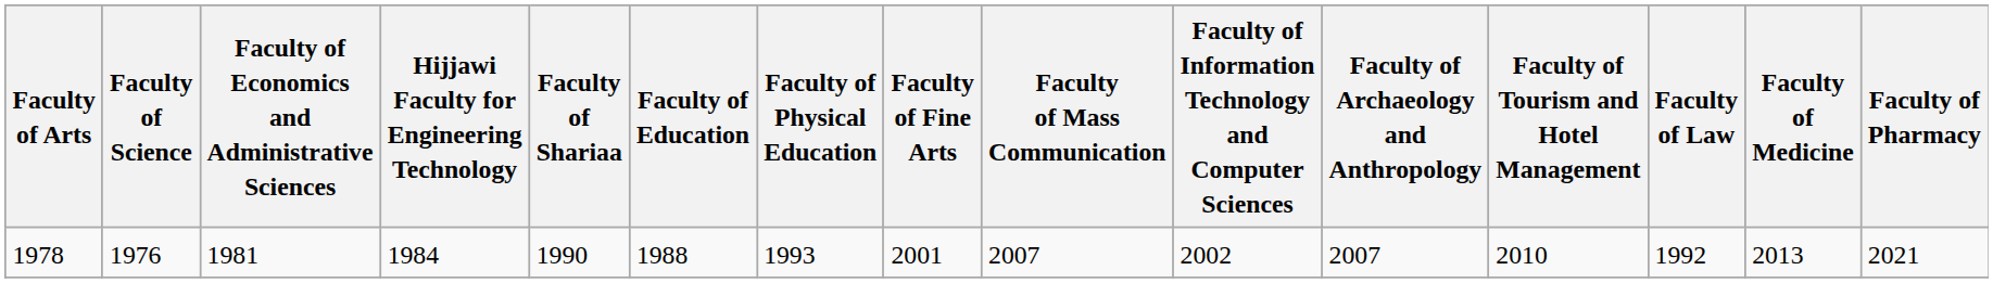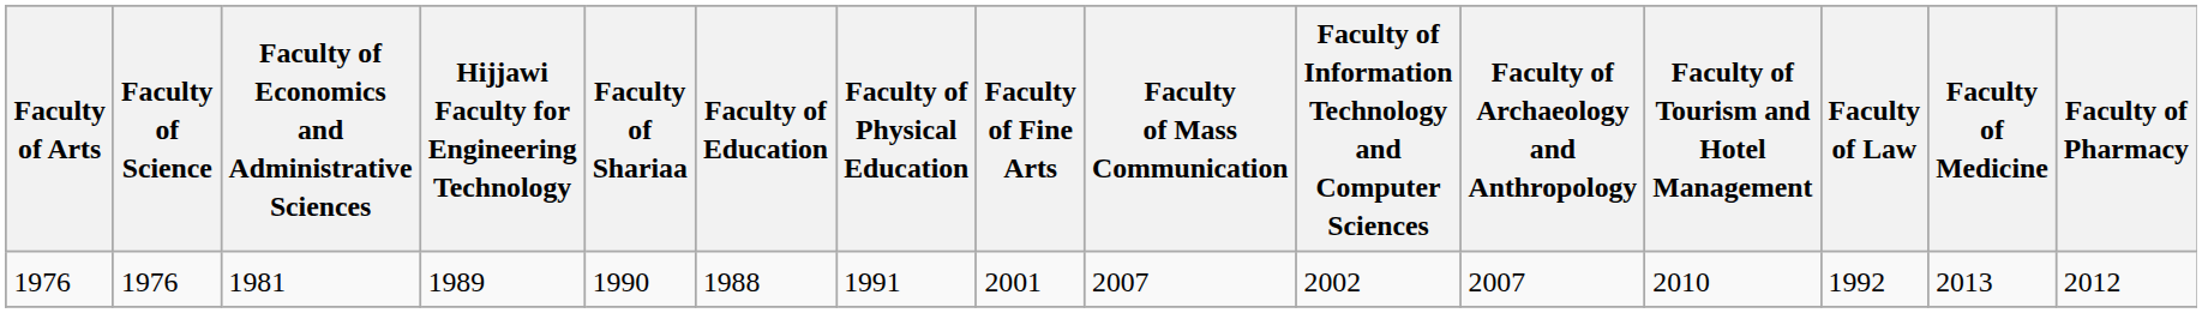row 2 | Faculty of Arts: 1978 -> 1976
row 2 | Hijjawi Faculty for Engineering Technology: 1984 -> 1989
row 2 | Faculty of Physical Education: 1993 -> 1991
row 2 | Faculty of Pharmacy: 2021 -> 2012
